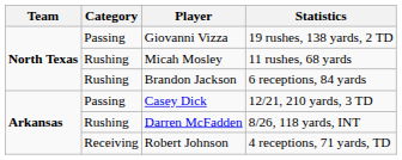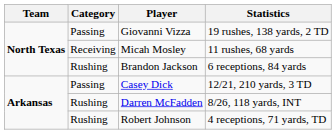Micah Mosley | Category: Rushing -> Receiving
Robert Johnson | Category: Receiving -> Rushing
